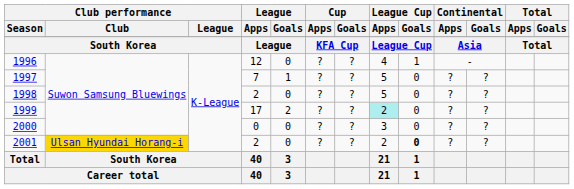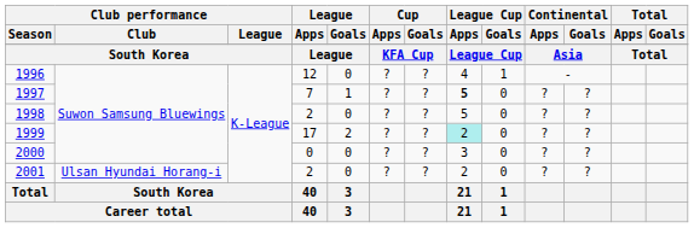1997 | League Cup / Apps: normal -> bold
2001 | Club performance / Club: gold background -> no background
2001 | League Cup / Goals: bold -> normal
